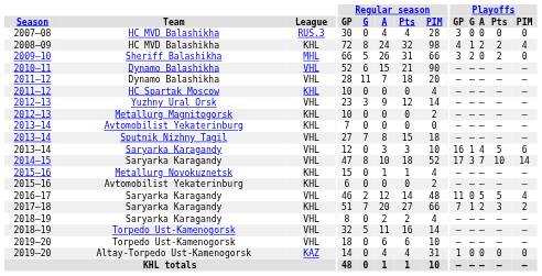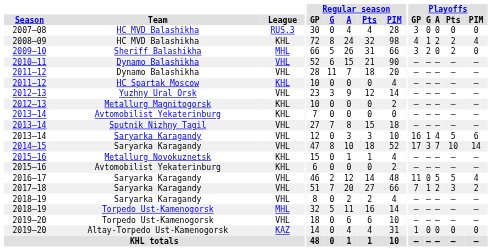2017–18 | League: KHL -> VHL
2018–19 / Torpedo Ust-Kamenogorsk | League: VHL -> MHL
